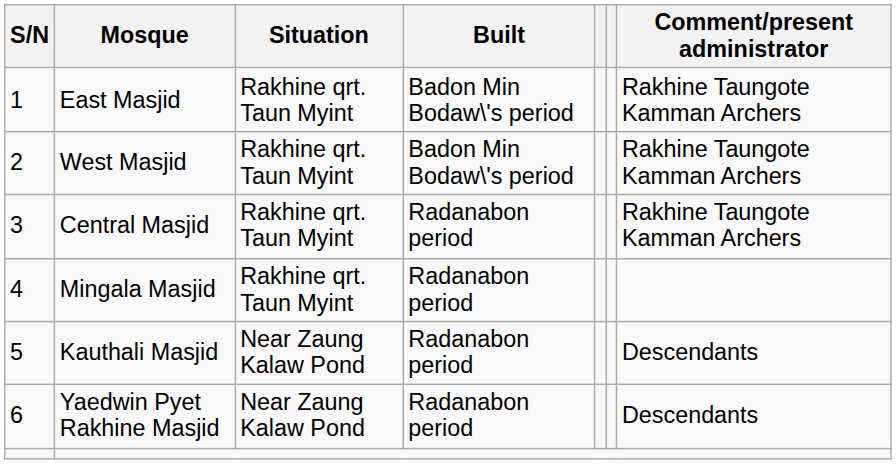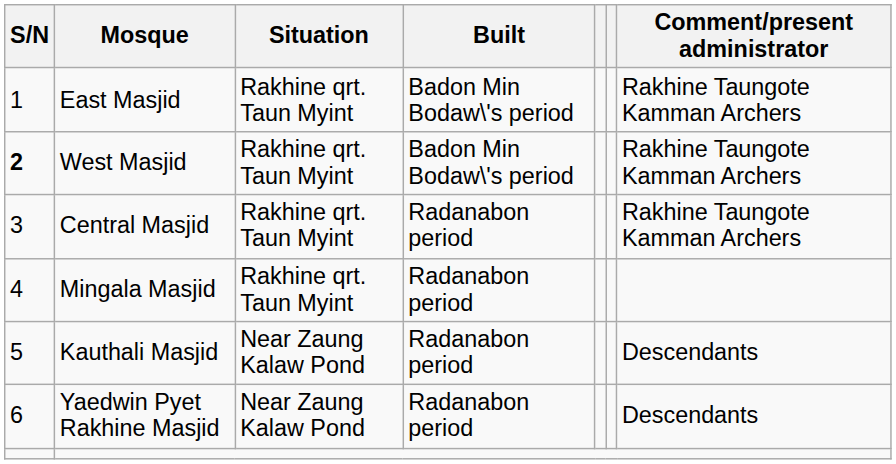West Masjid | S/N: normal -> bold
